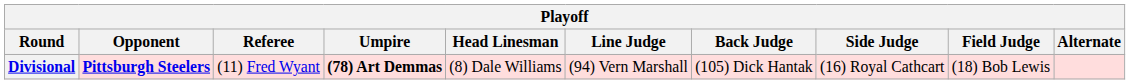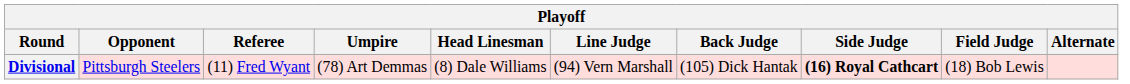Divisional | Opponent: bold -> normal
Divisional | Umpire: bold -> normal
Divisional | Side Judge: normal -> bold
